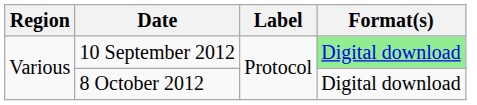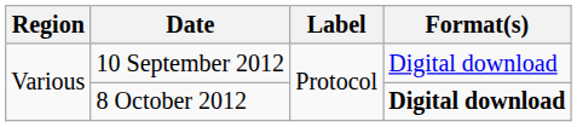10 September 2012 | Format(s): lightgreen background -> no background
8 October 2012 | Format(s): normal -> bold
